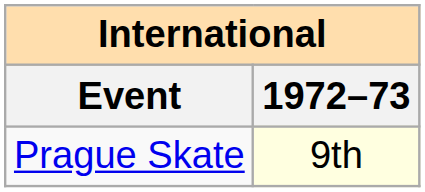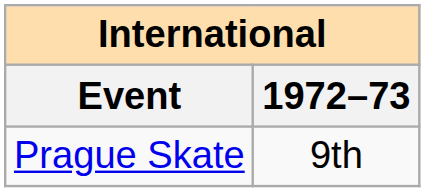Prague Skate | 1972–73: lightyellow background -> no background
